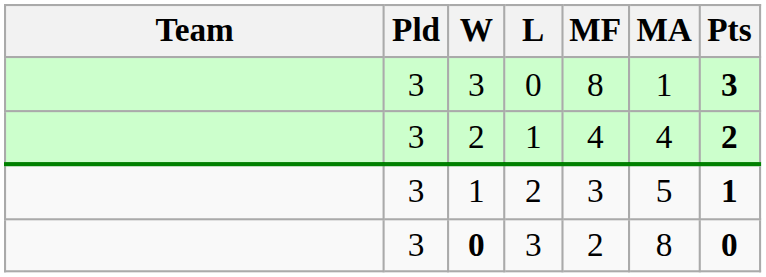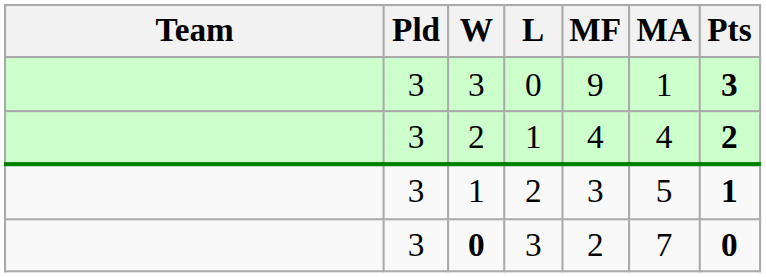row 2 | MF: 8 -> 9
row 5 | MA: 8 -> 7
